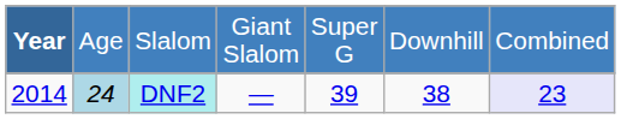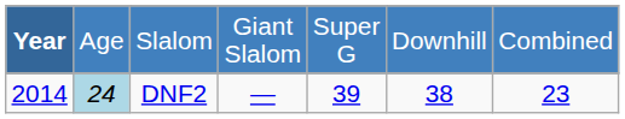2014 | column 3: paleturquoise background -> no background
2014 | column 7: lavender background -> no background
